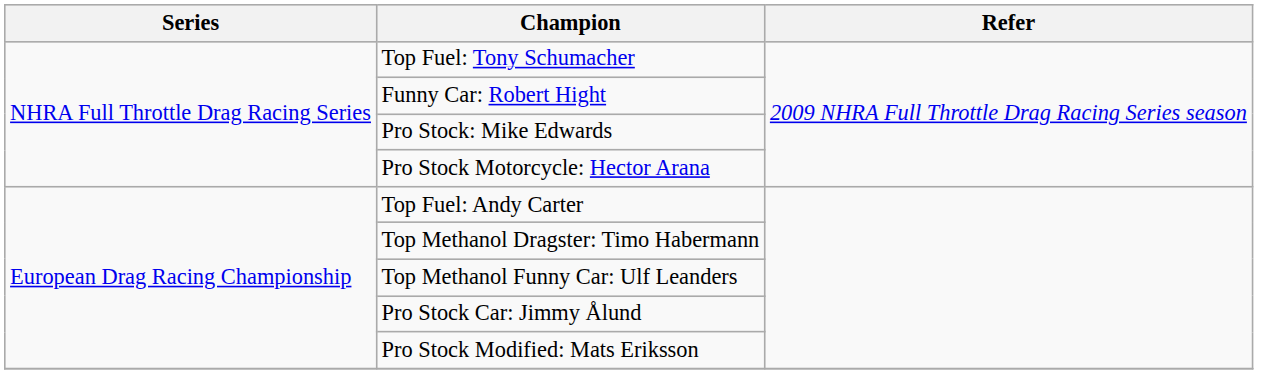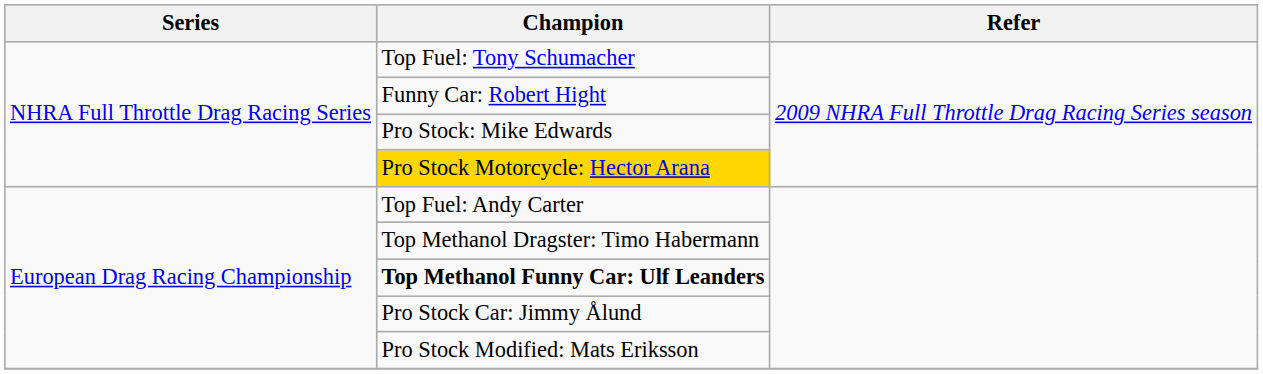Pro Stock Motorcycle: Hector Arana | Champion: no background -> gold background
Top Methanol Funny Car: Ulf Leanders | Champion: normal -> bold
